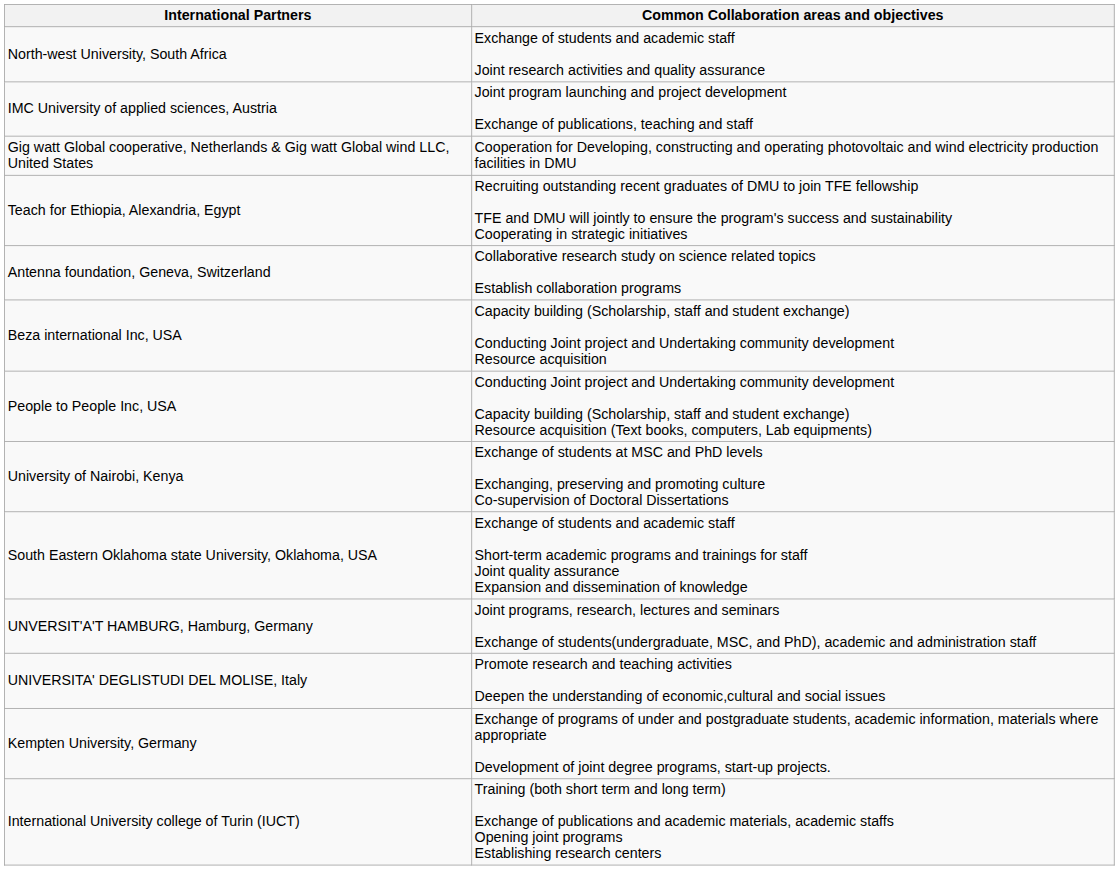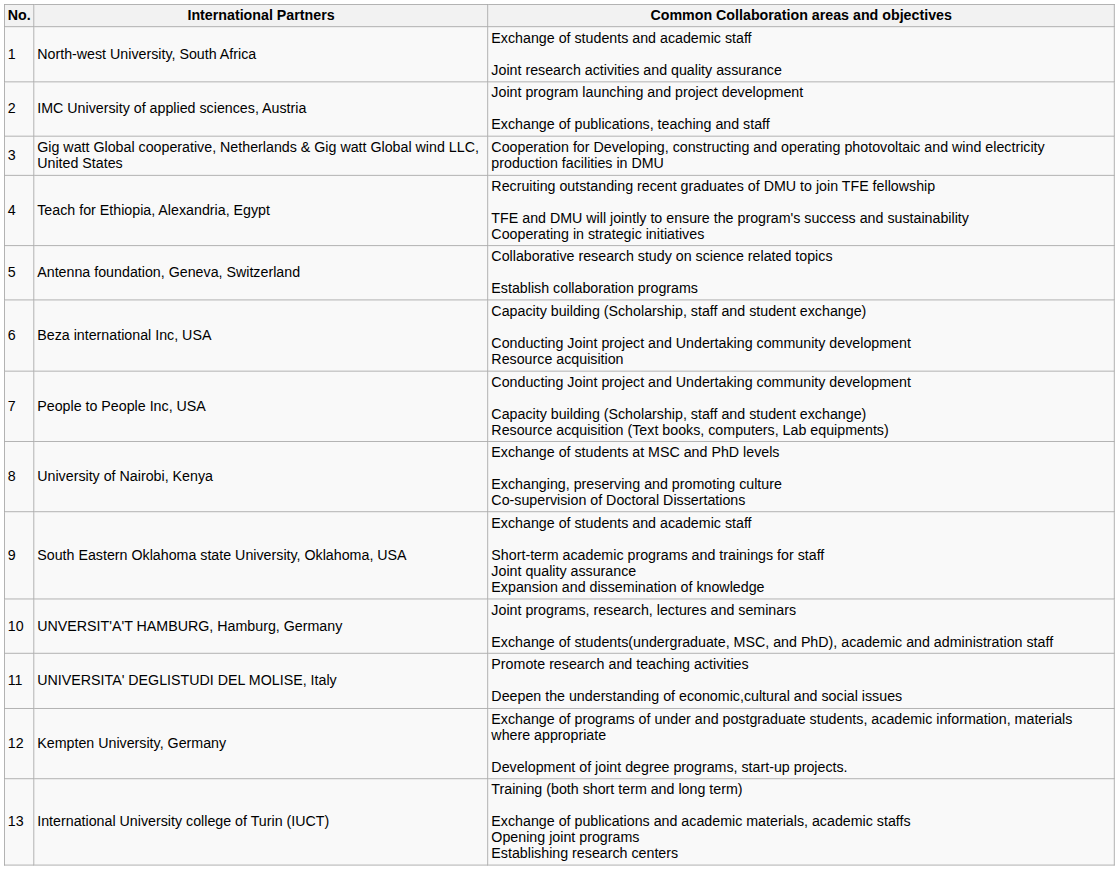+ column: No. | 1 | 2 | 3 | 4 | 5 | 6 | 7 | 8 | 9 | 10 | 11 | 12 | 13
